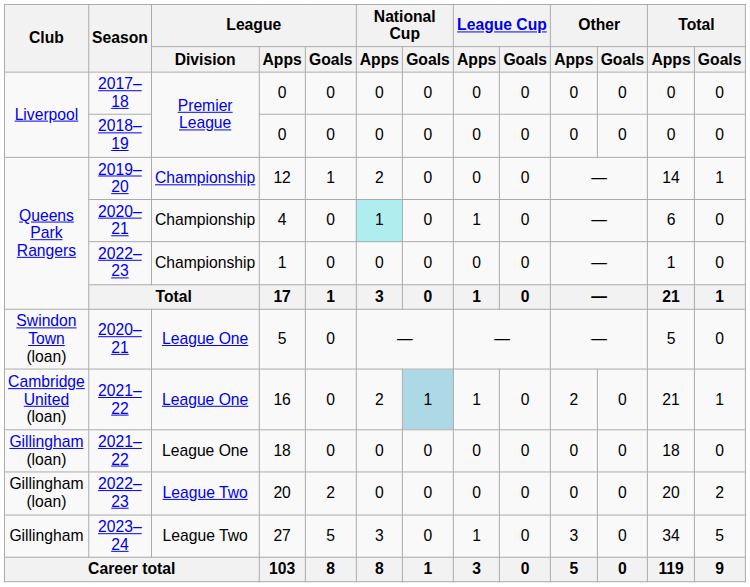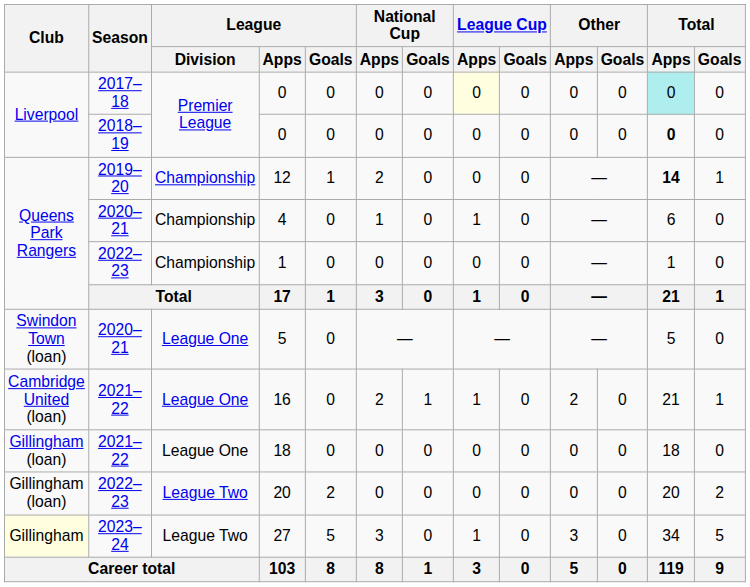2017–18 / 0 | League Cup / Apps: no background -> lightyellow background
2017–18 / 0 | Total / Apps: no background -> paleturquoise background
2018–19 / 0 | Total / Apps: normal -> bold
12 | Total / Apps: normal -> bold
4 | National Cup / Apps: paleturquoise background -> no background
16 | National Cup / Goals: lightblue background -> no background
27 | Club: no background -> lightyellow background
